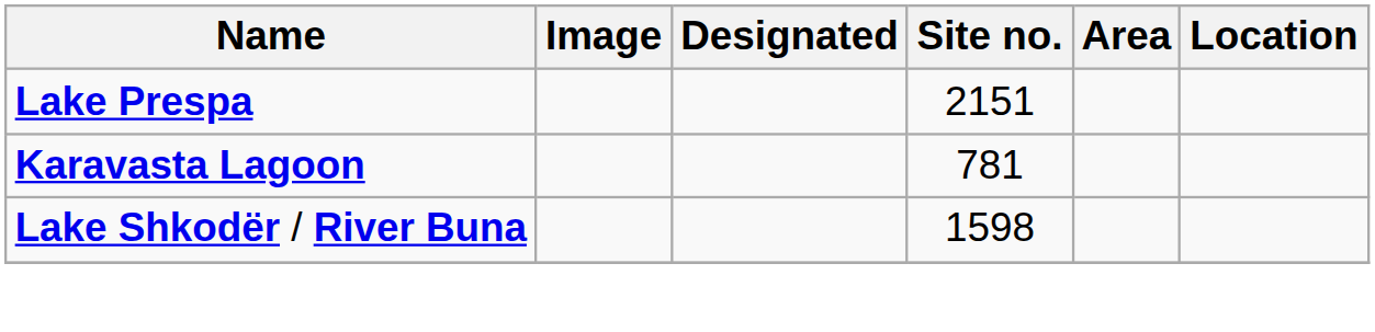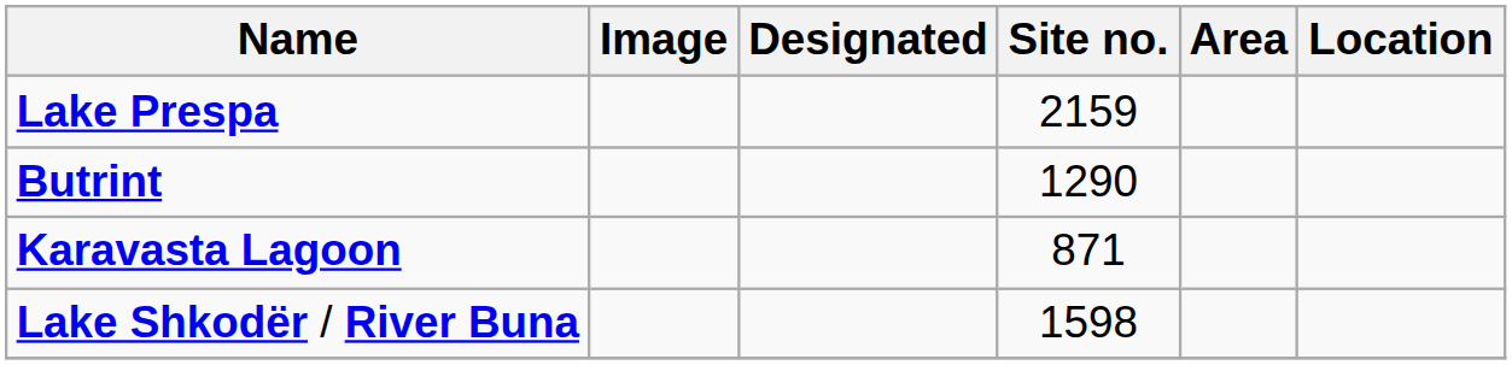Lake Prespa | Site no.: 2151 -> 2159
+ row: Butrint | 1290
Karavasta Lagoon | Site no.: 781 -> 871
